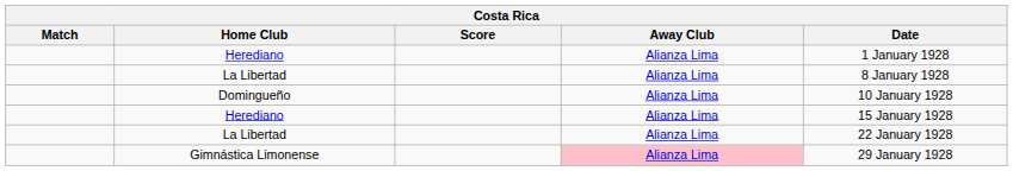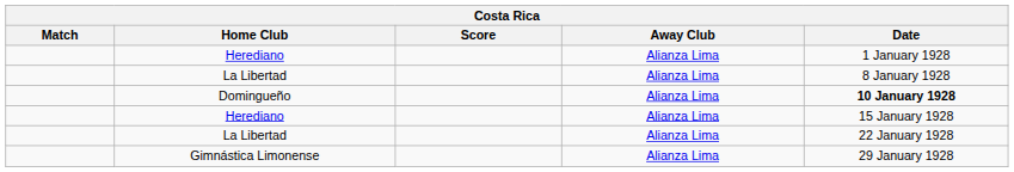Domingueño | Date: normal -> bold
Gimnástica Limonense | Away Club: pink background -> no background
